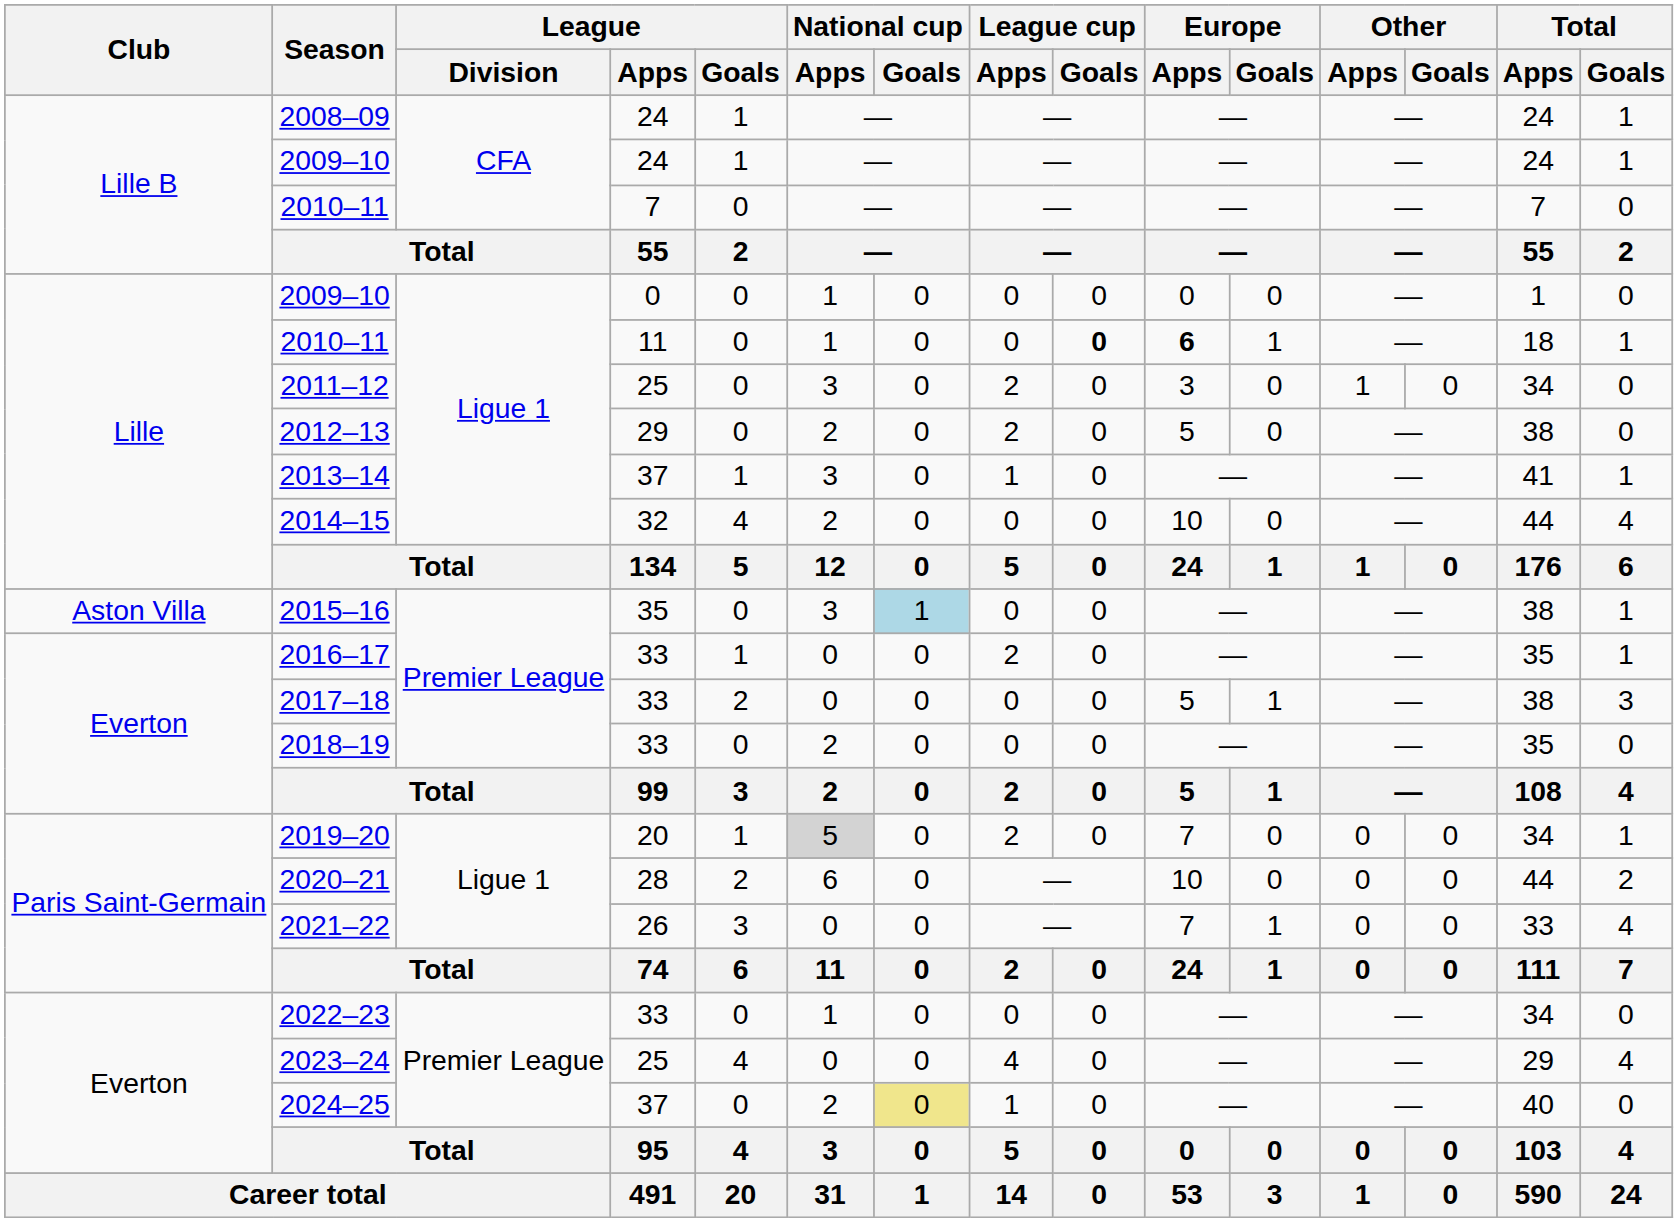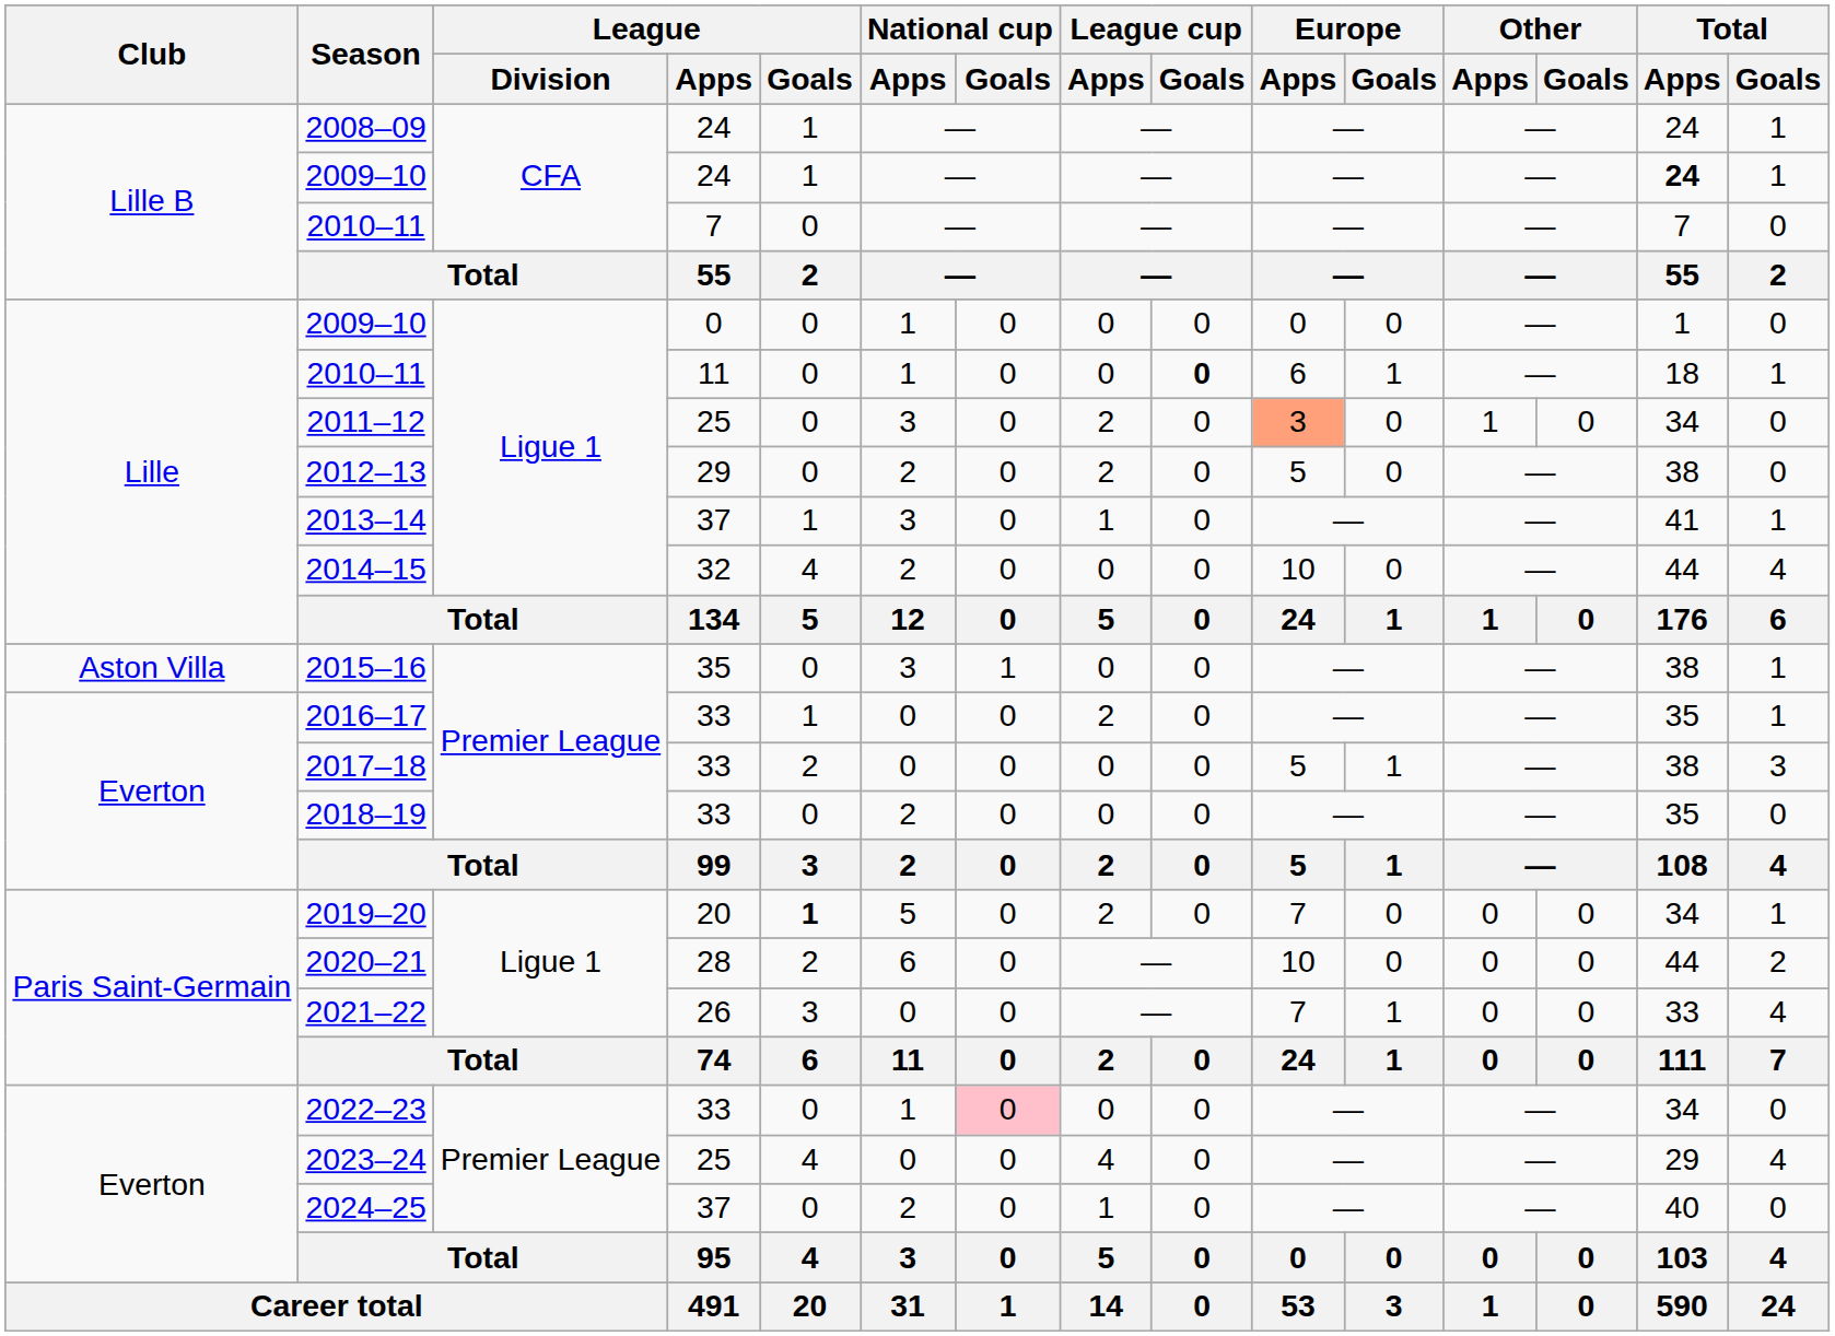2009–10 / 24 | Total / Apps: normal -> bold
2010–11 / 11 | Europe / Apps: bold -> normal
2011–12 | Europe / Apps: no background -> lightsalmon background
2015–16 | National cup / Goals: lightblue background -> no background
2019–20 | League / Goals: normal -> bold
2019–20 | National cup / Apps: lightgrey background -> no background
2022–23 | National cup / Goals: no background -> pink background
2024–25 | National cup / Goals: khaki background -> no background
